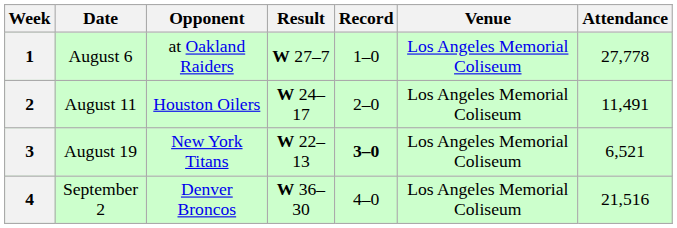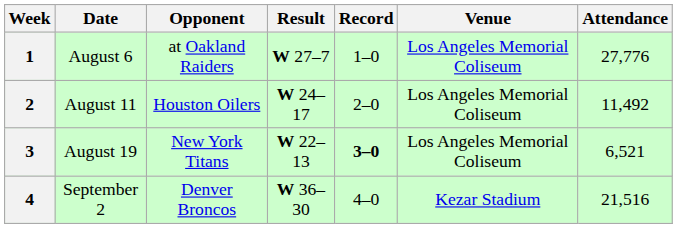1 | Attendance: 27,778 -> 27,776
2 | Attendance: 11,491 -> 11,492
4 | Venue: Los Angeles Memorial Coliseum -> Kezar Stadium
